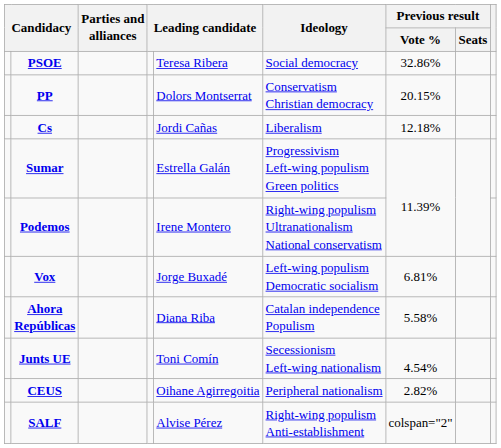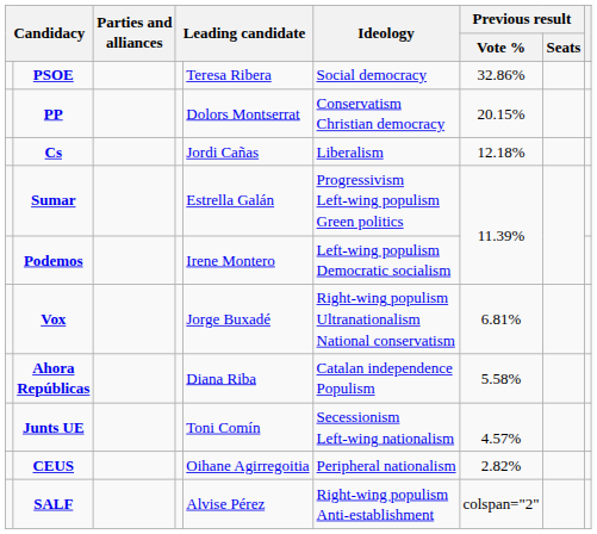Podemos | Ideology: Right-wing populism Ultranationalism National conservatism -> Left-wing populism Democratic socialism
Vox | Ideology: Left-wing populism Democratic socialism -> Right-wing populism Ultranationalism National conservatism
Junts UE | Previous result / Vote %: 4.54% -> 4.57%
